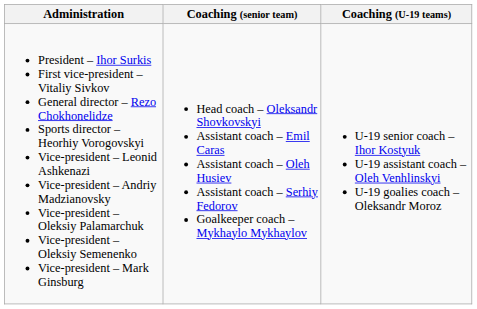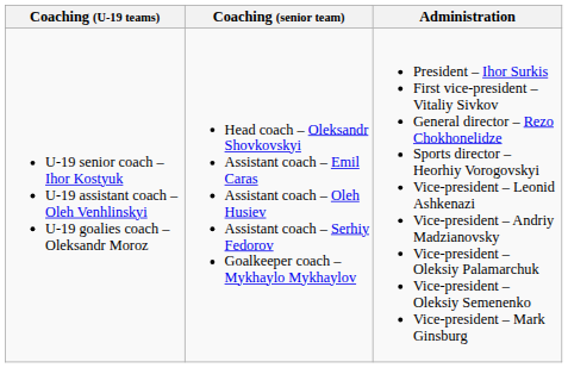columns swapped: Administration <-> Coaching (U-19 teams)
